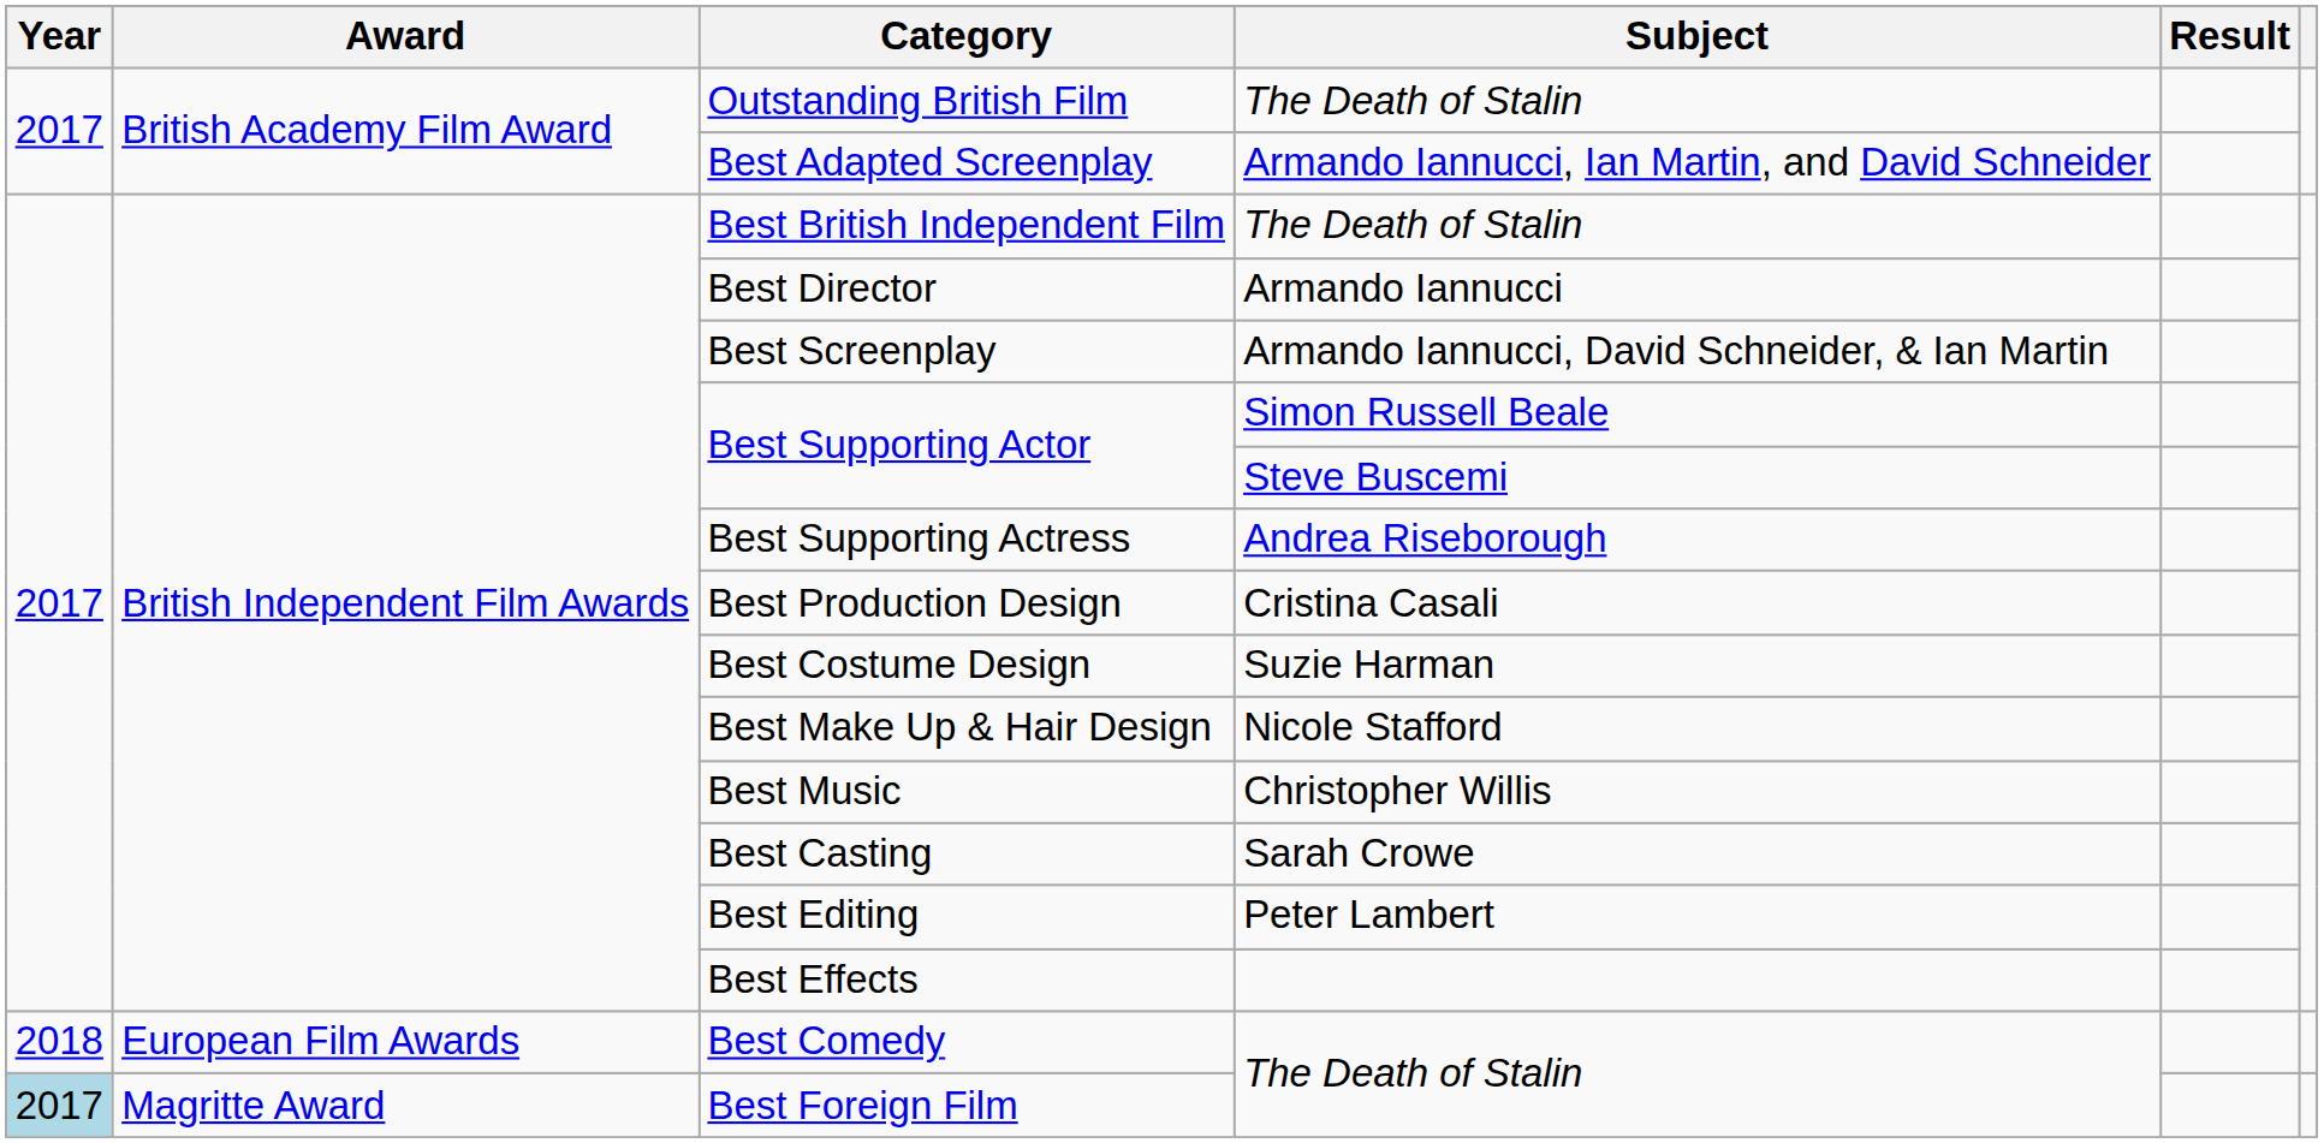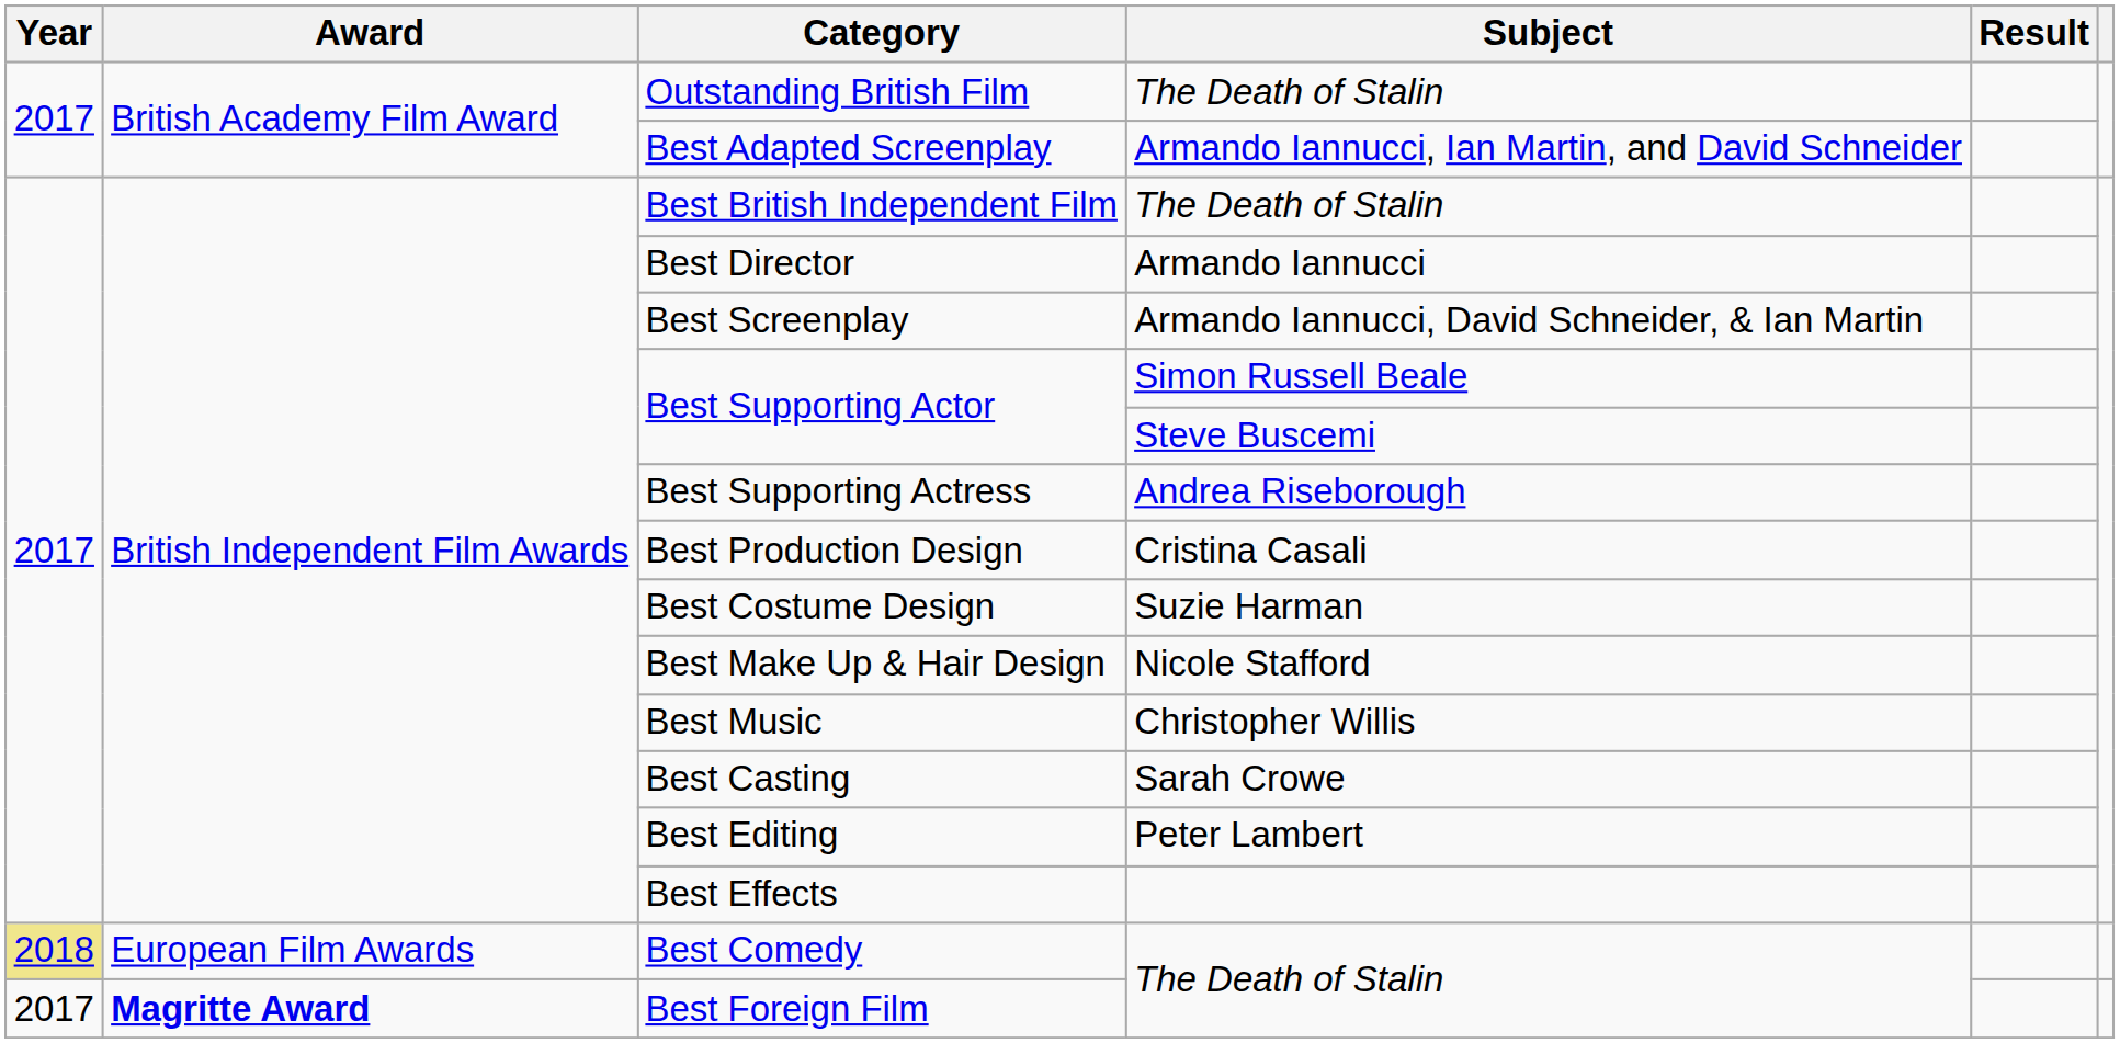Best Comedy | Year: no background -> khaki background
Best Foreign Film | Year: lightblue background -> no background
Best Foreign Film | Award: normal -> bold
